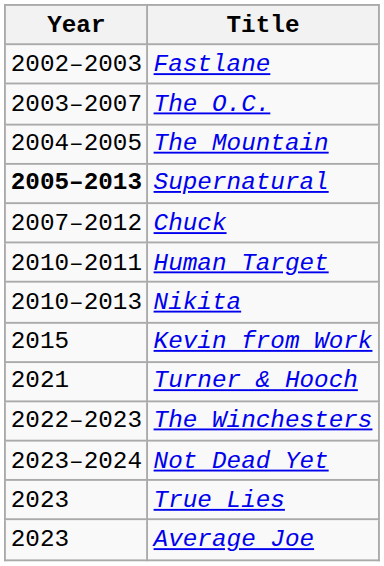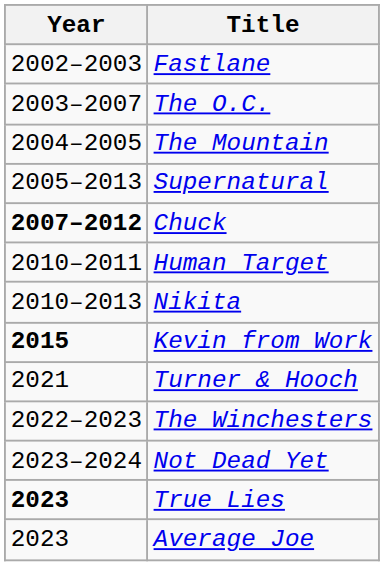Supernatural | Year: bold -> normal
Chuck | Year: normal -> bold
Kevin from Work | Year: normal -> bold
True Lies | Year: normal -> bold
